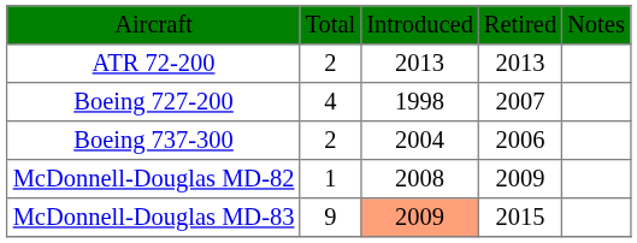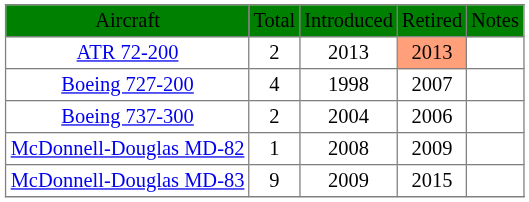ATR 72-200 | column 4: no background -> lightsalmon background
McDonnell-Douglas MD-83 | column 3: lightsalmon background -> no background
